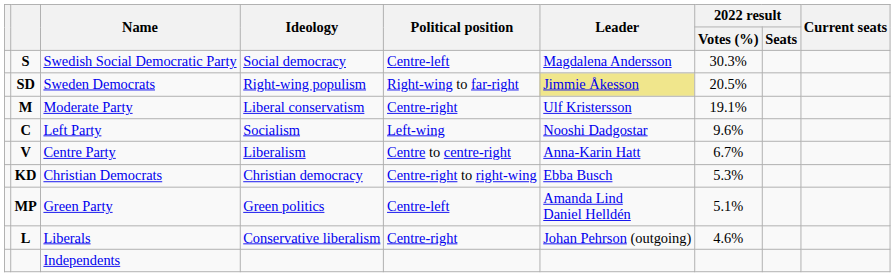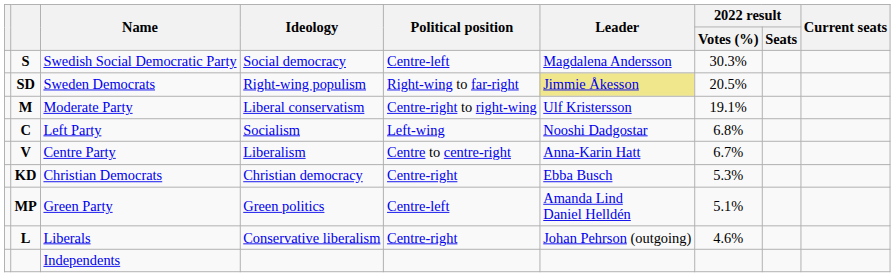Moderate Party | Political position: Centre-right -> Centre-right to right-wing
Left Party | 2022 result / Votes (%): 9.6% -> 6.8%
Christian Democrats | Political position: Centre-right to right-wing -> Centre-right
